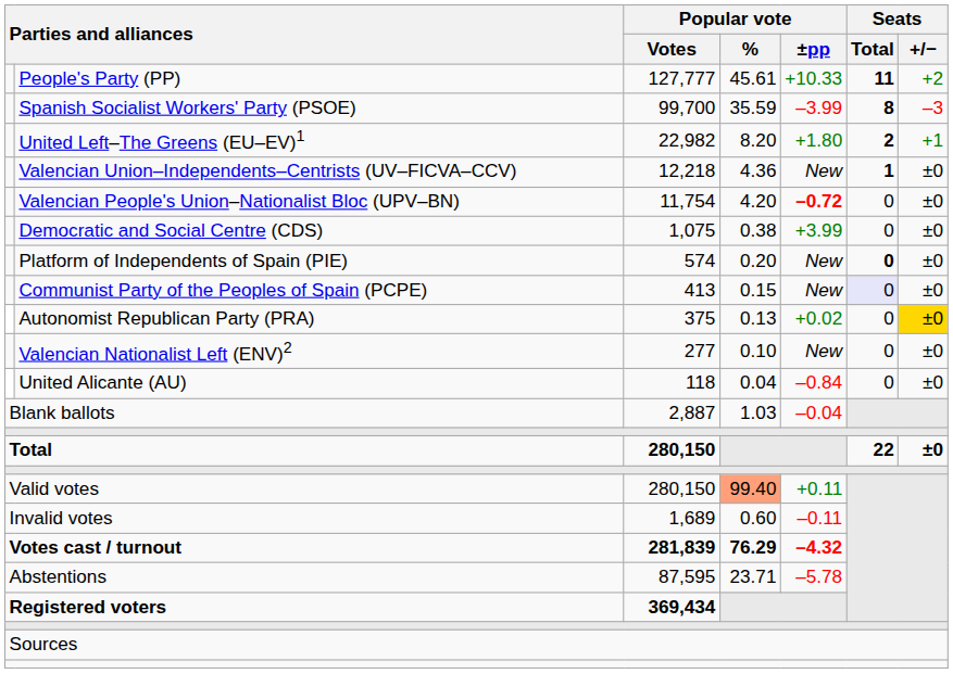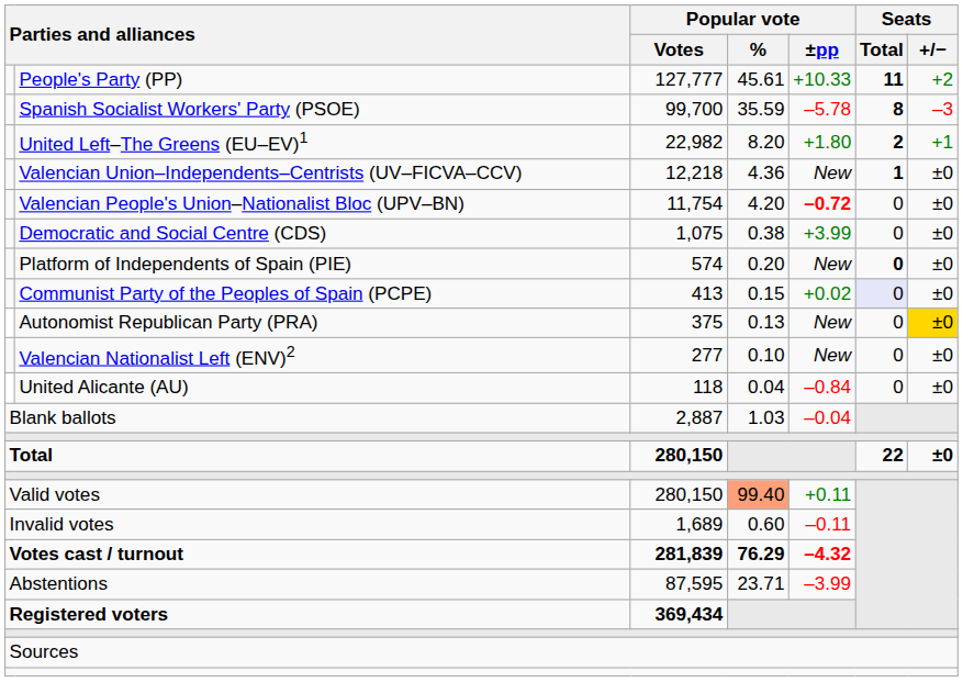Spanish Socialist Workers' Party (PSOE) | Popular vote / ±pp: –3.99 -> –5.78
Communist Party of the Peoples of Spain (PCPE) | Popular vote / ±pp: New -> +0.02
Autonomist Republican Party (PRA) | Popular vote / ±pp: +0.02 -> New
Abstentions | Popular vote / ±pp: –5.78 -> –3.99
